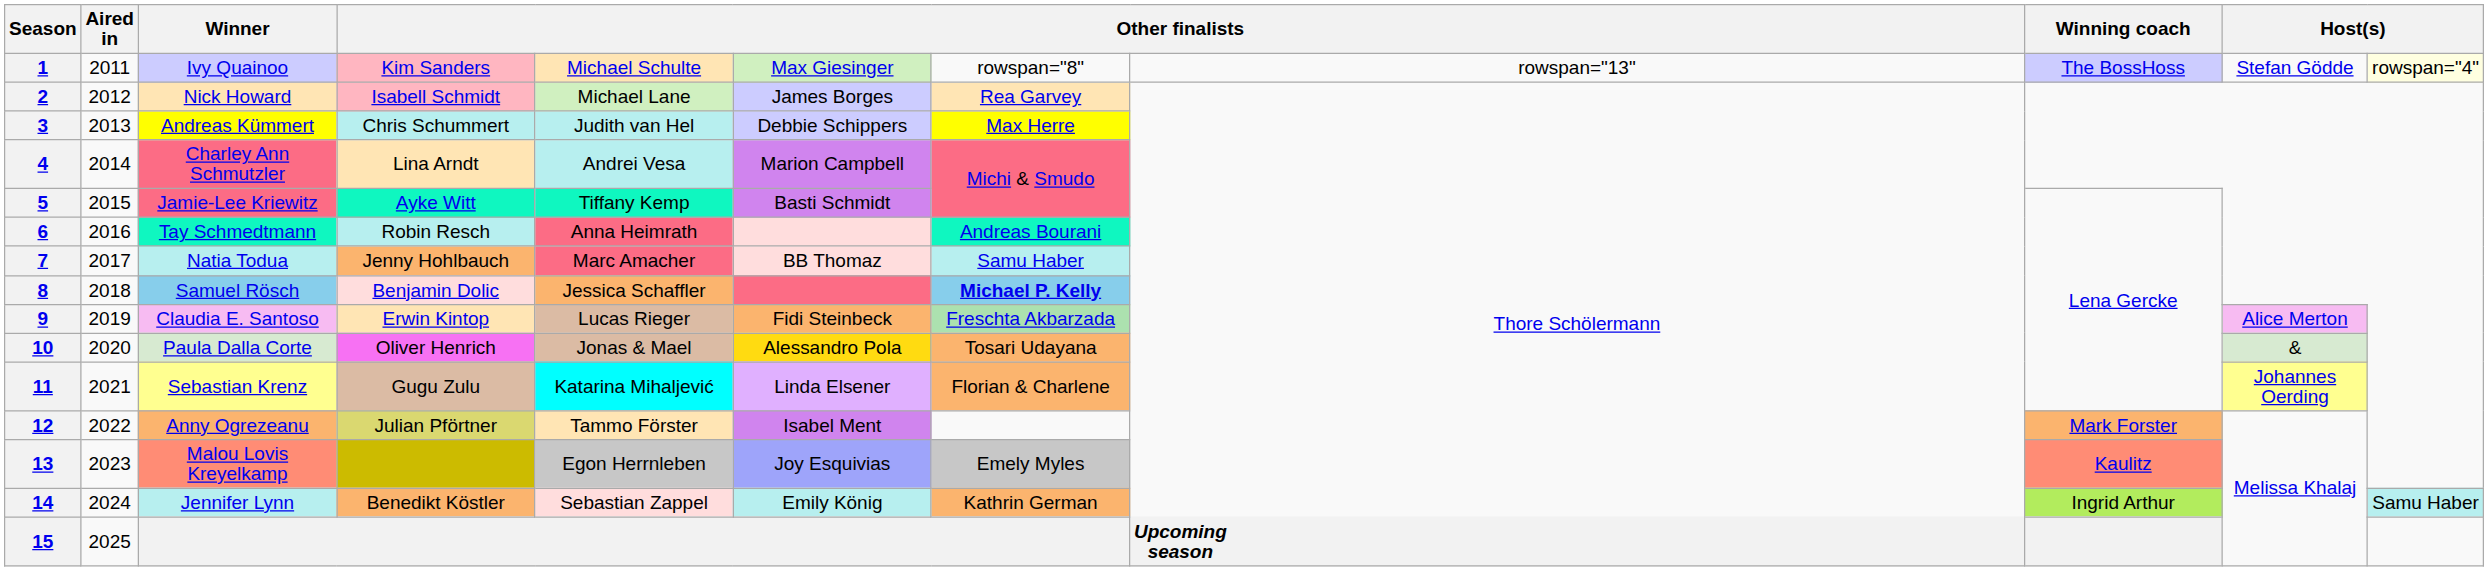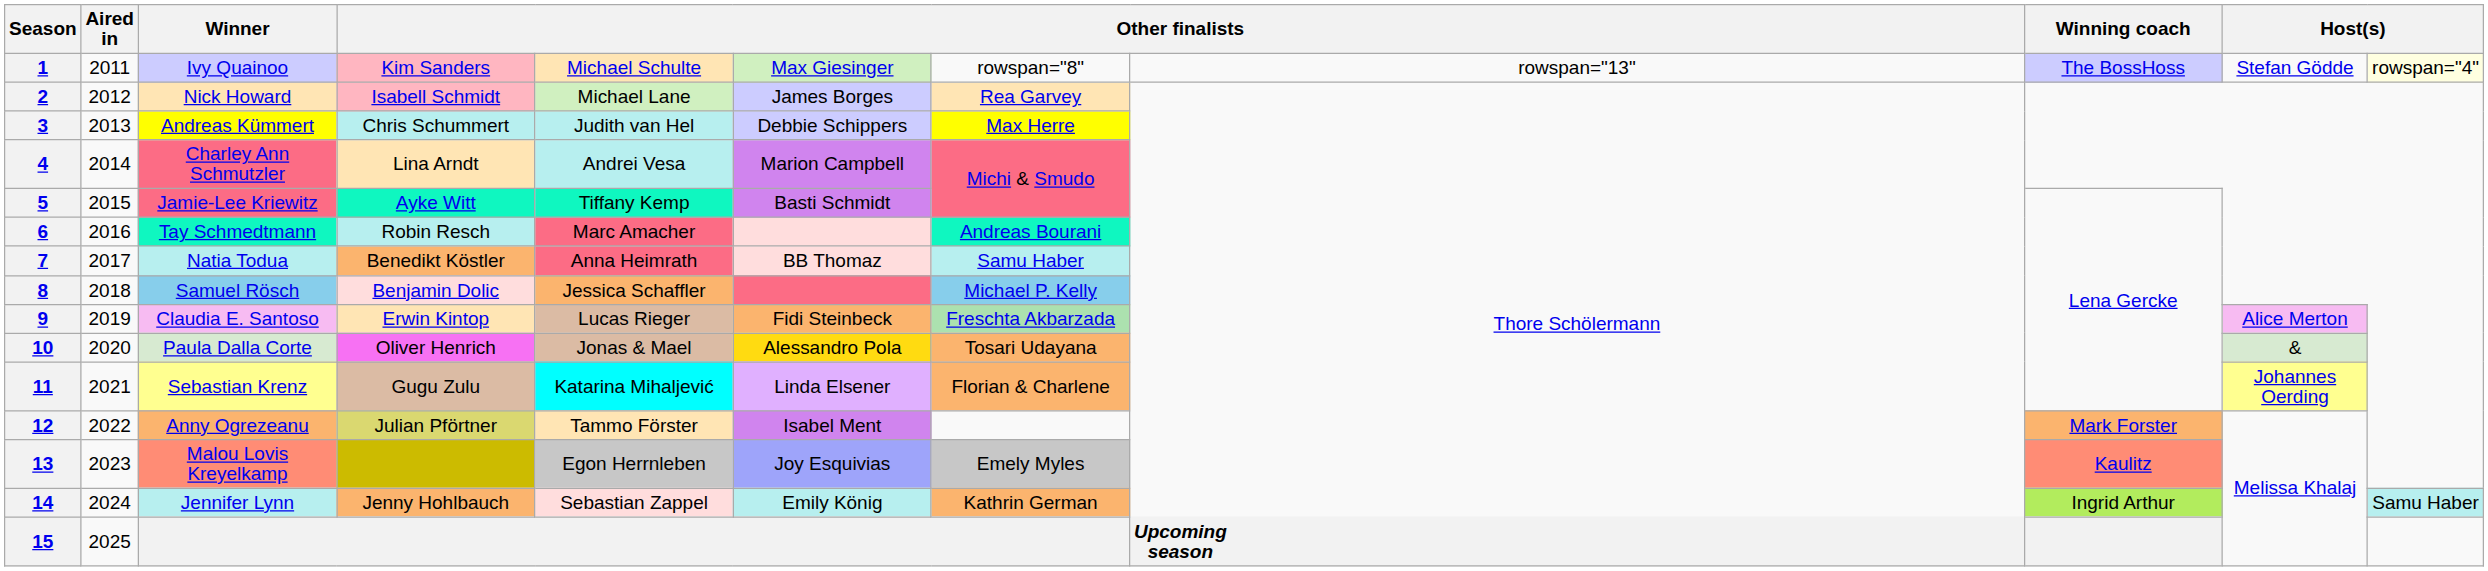6 | column 5: Anna Heimrath -> Marc Amacher
7 | column 4: Jenny Hohlbauch -> Benedikt Köstler
7 | column 5: Marc Amacher -> Anna Heimrath
8 | column 7: bold -> normal
14 | column 4: Benedikt Köstler -> Jenny Hohlbauch
